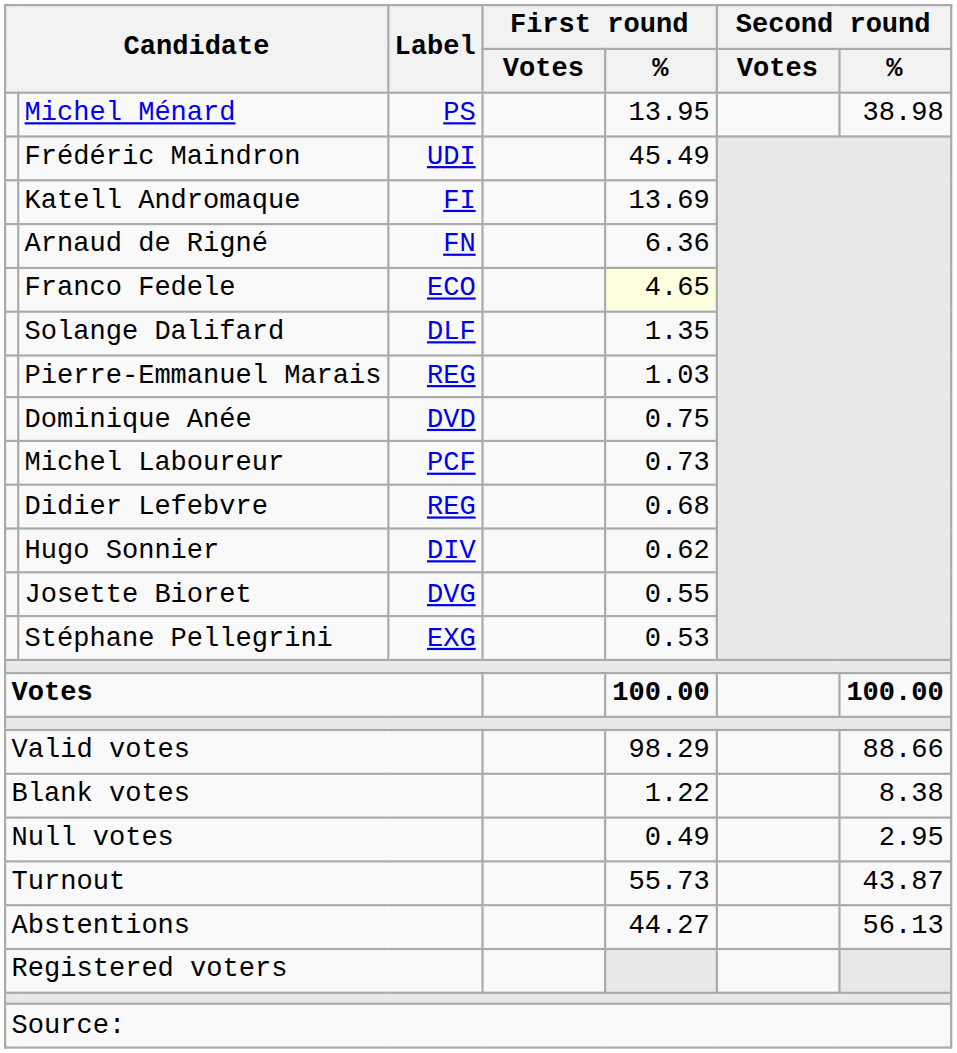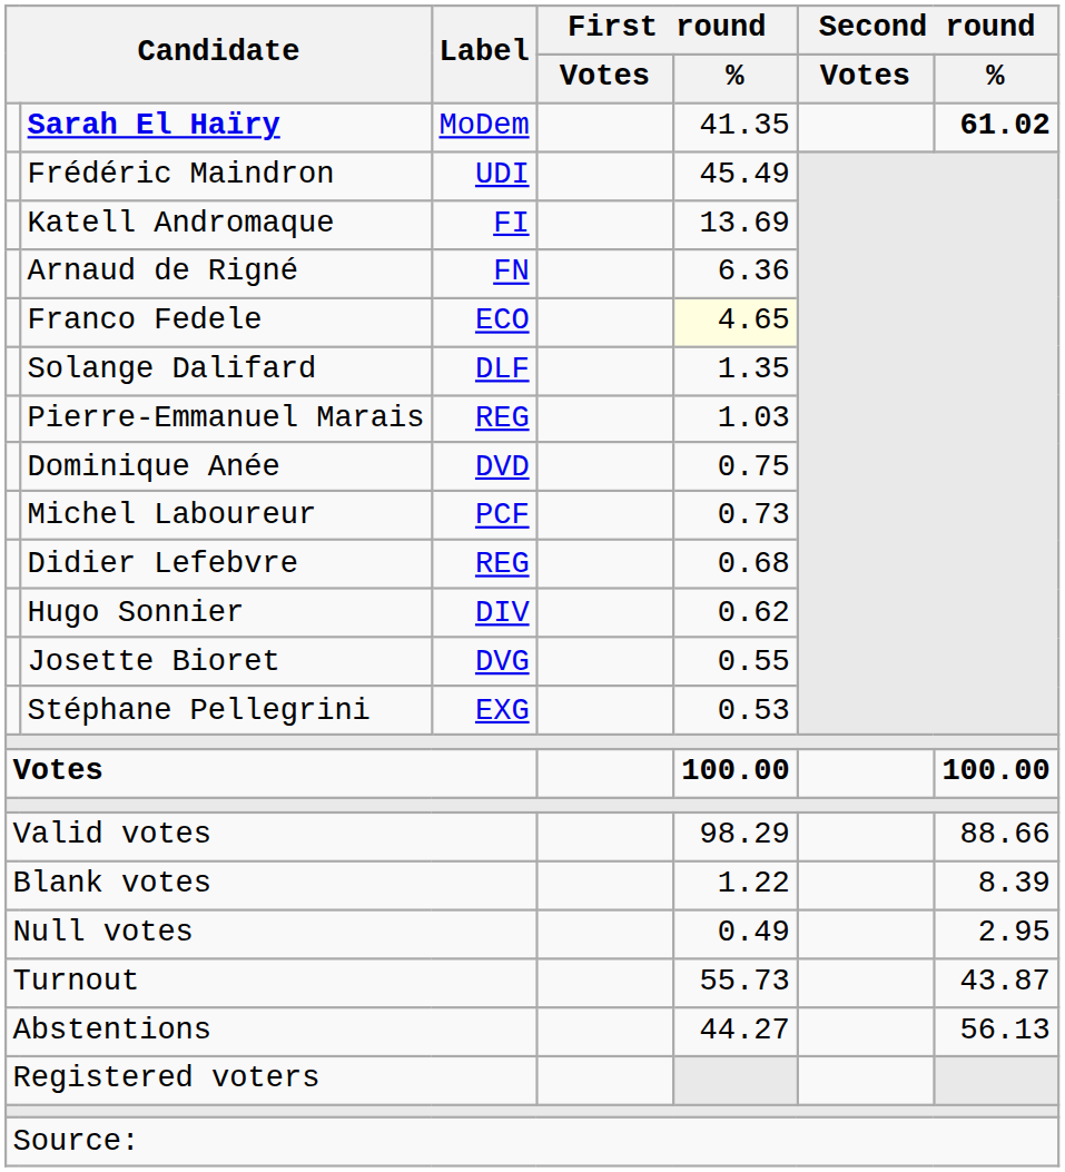+ row: Sarah El Haïry | MoDem | 41.35 | 61.02
- row: Michel Ménard | PS | 13.95 | 38.98
Blank votes | Second round / %: 8.38 -> 8.39
